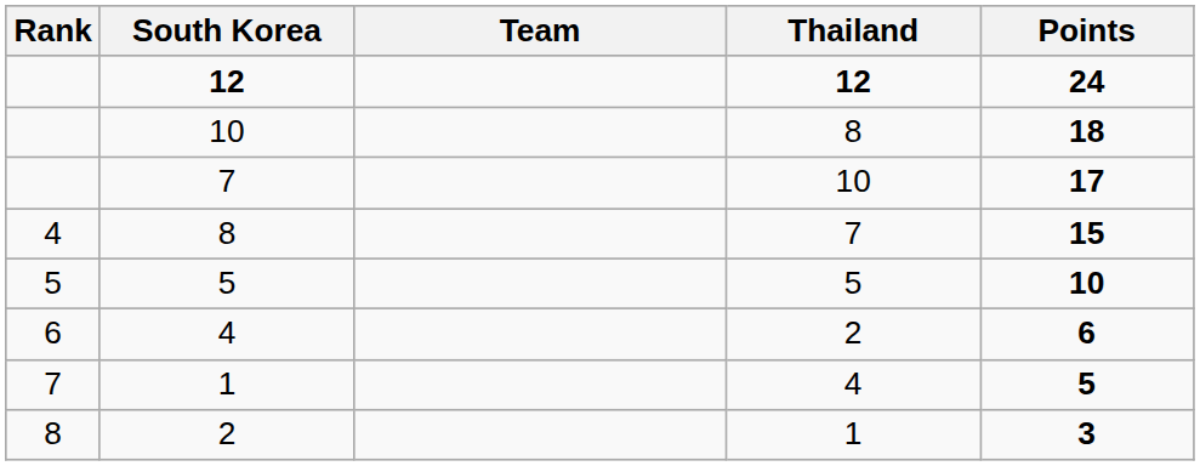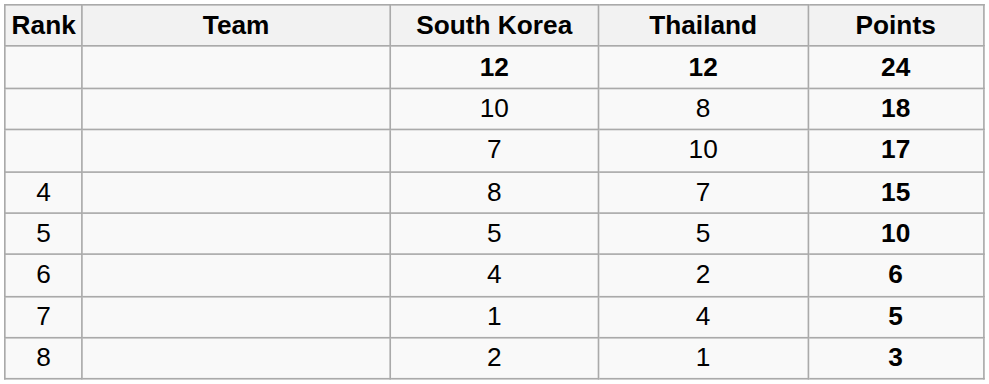columns swapped: Team <-> South Korea
